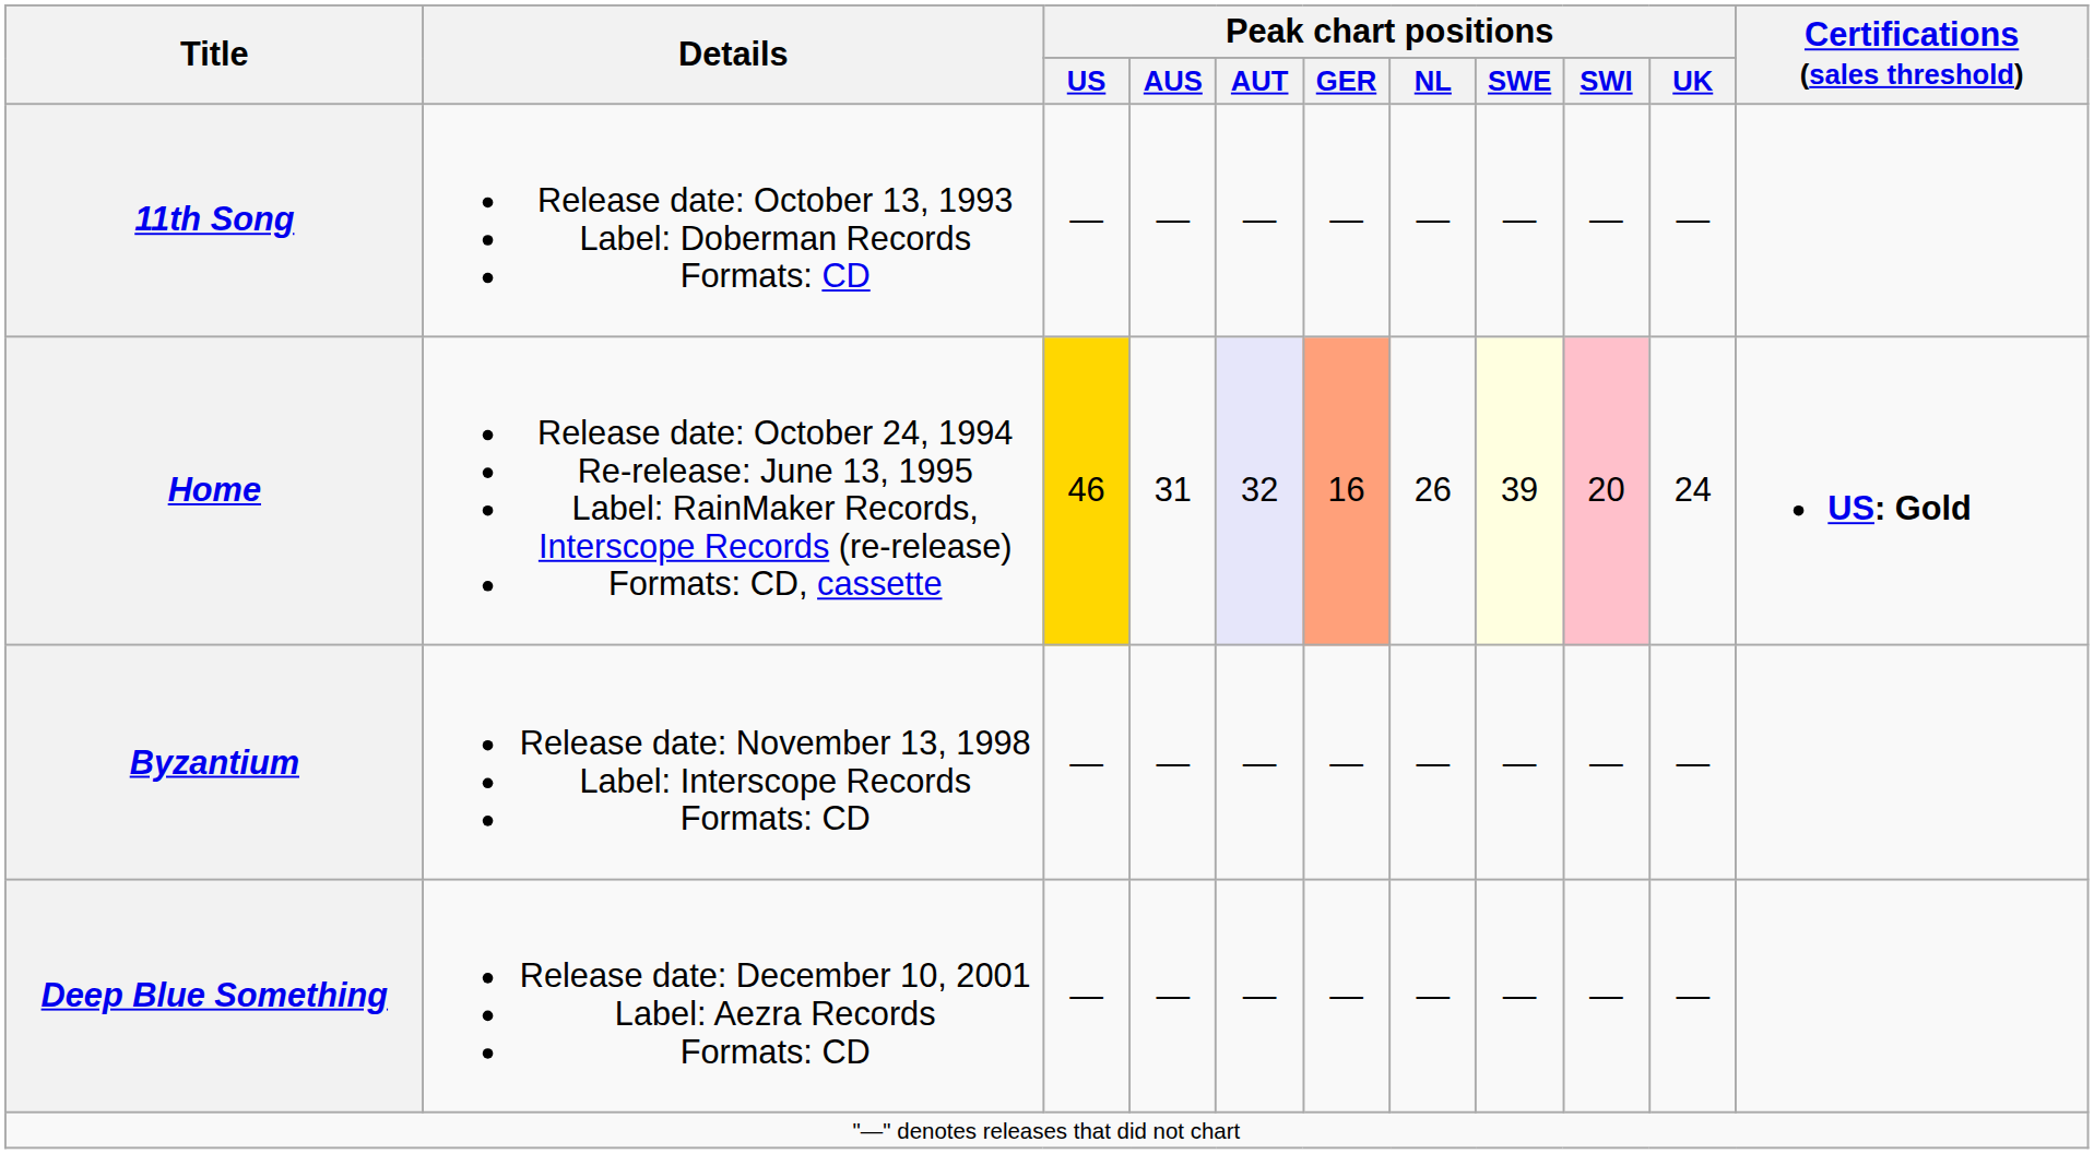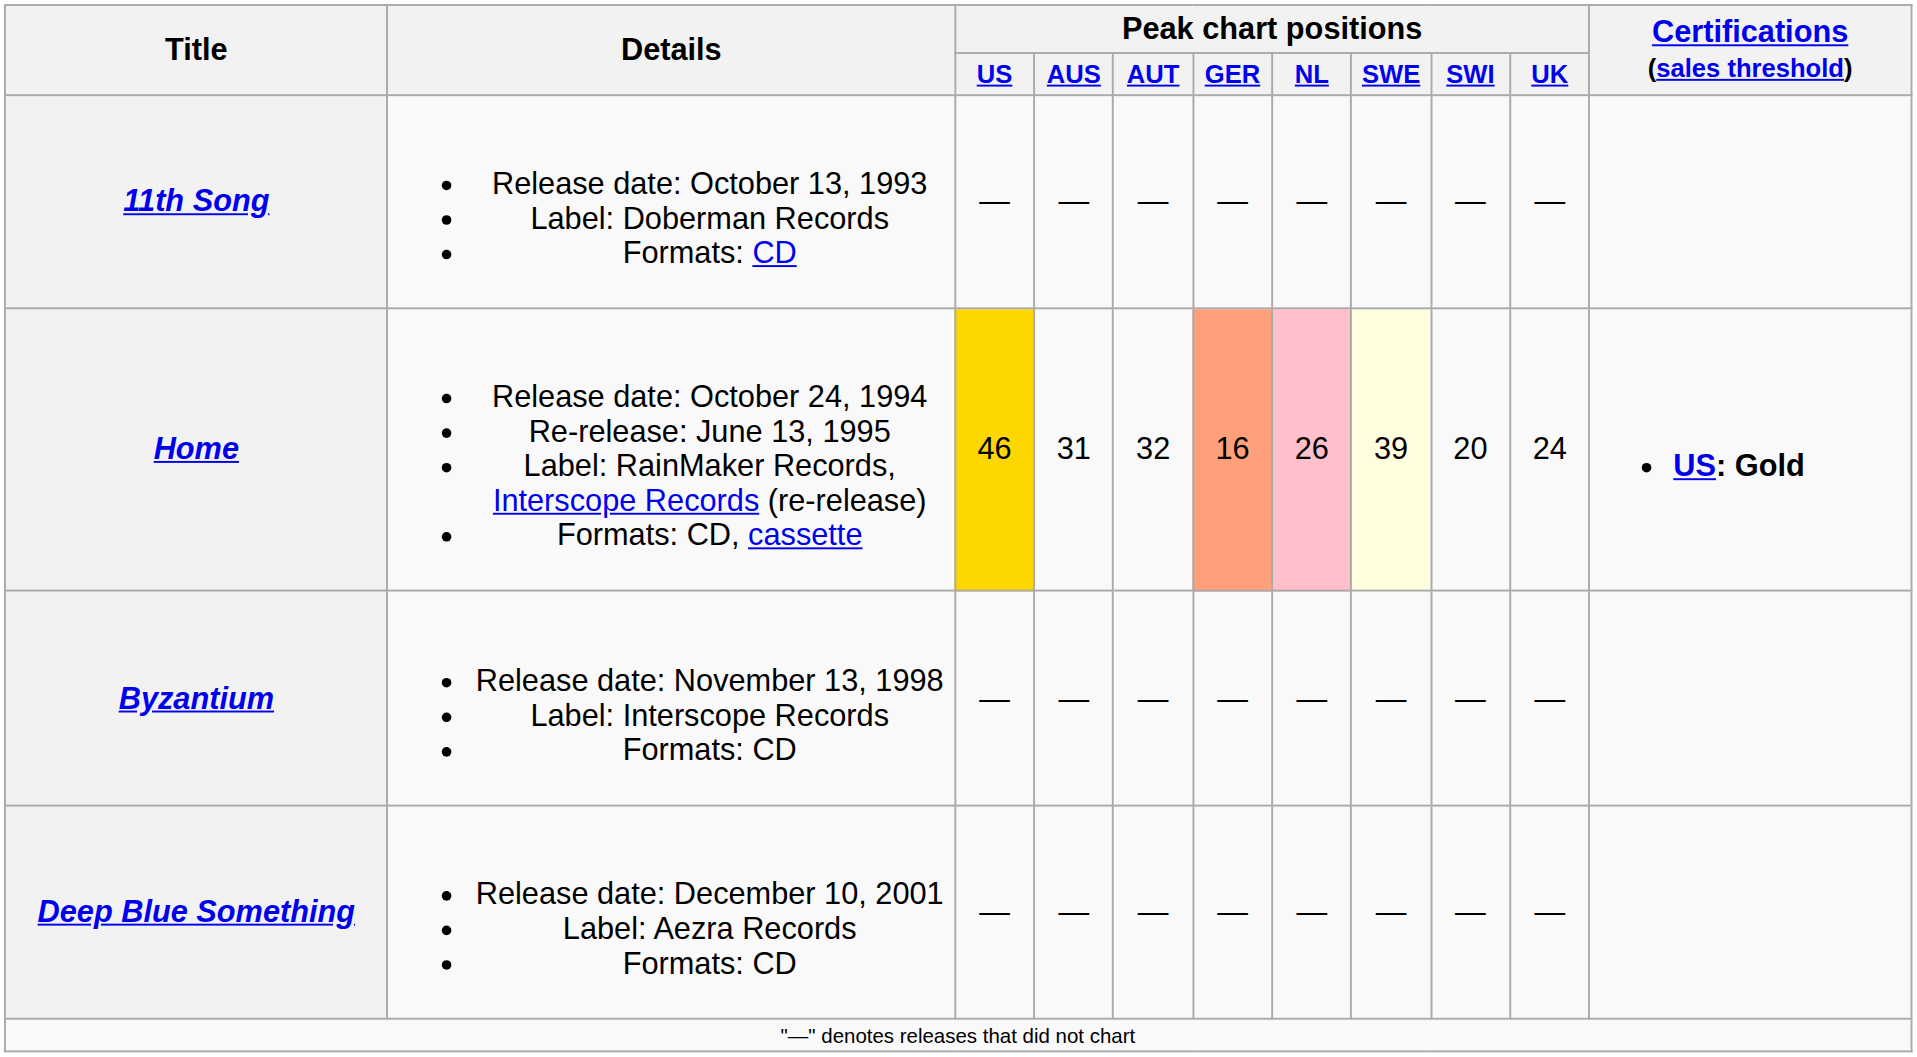Home | Peak chart positions / AUT: lavender background -> no background
Home | Peak chart positions / NL: no background -> pink background
Home | Peak chart positions / SWI: pink background -> no background
